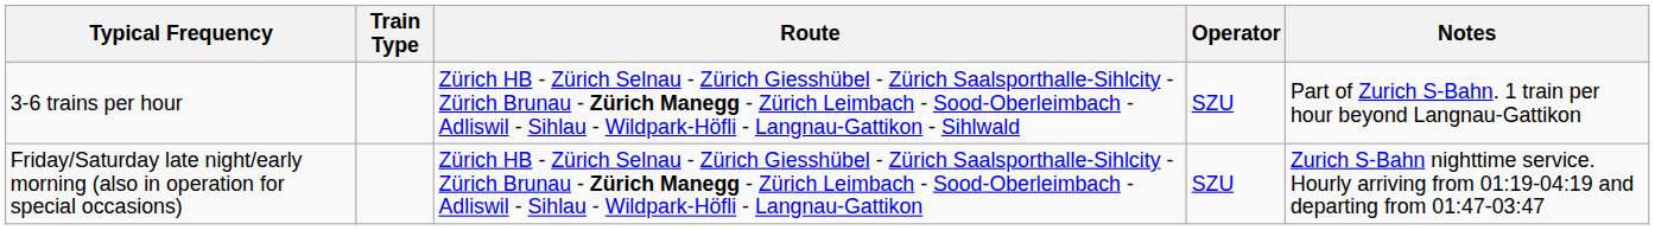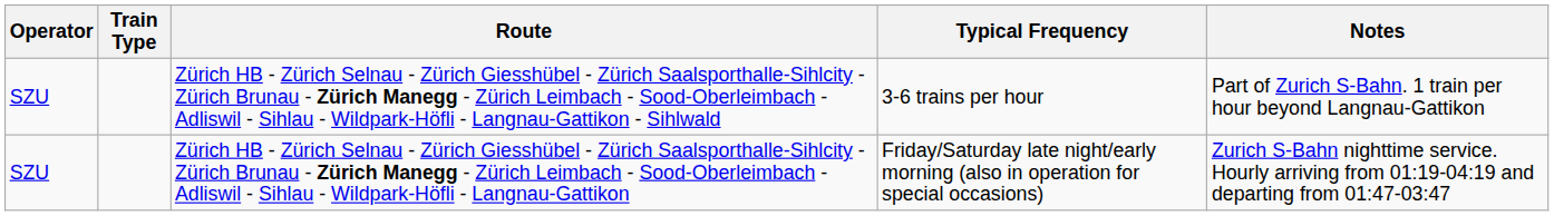columns swapped: Operator <-> Typical Frequency
